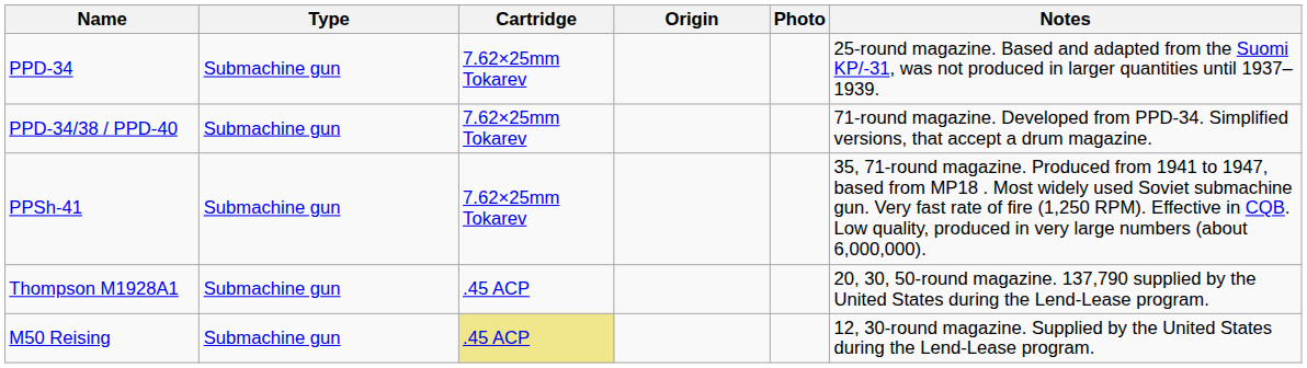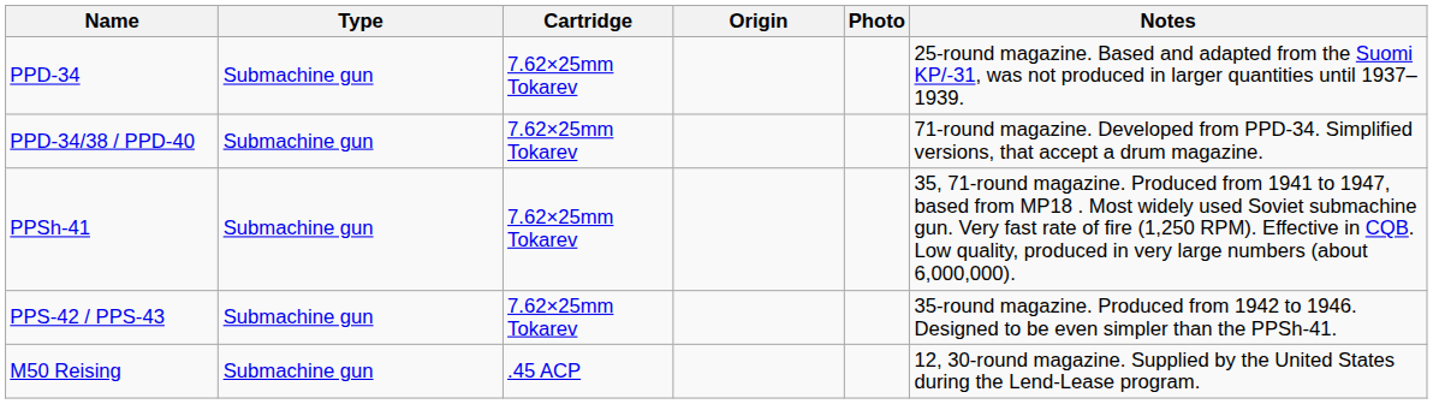+ row: PPS-42 / PPS-43 | Submachine gun | 7.62×25mm Tokarev | 35-round magazine. Produced from 1942 to 1946. Designed to be even simpler than the PPSh-41.
- row: Thompson M1928A1 | Submachine gun | .45 ACP | 20, 30, 50-round magazine. 137,790 supplied by the United States during the Lend-Lease program.
M50 Reising | Cartridge: khaki background -> no background
